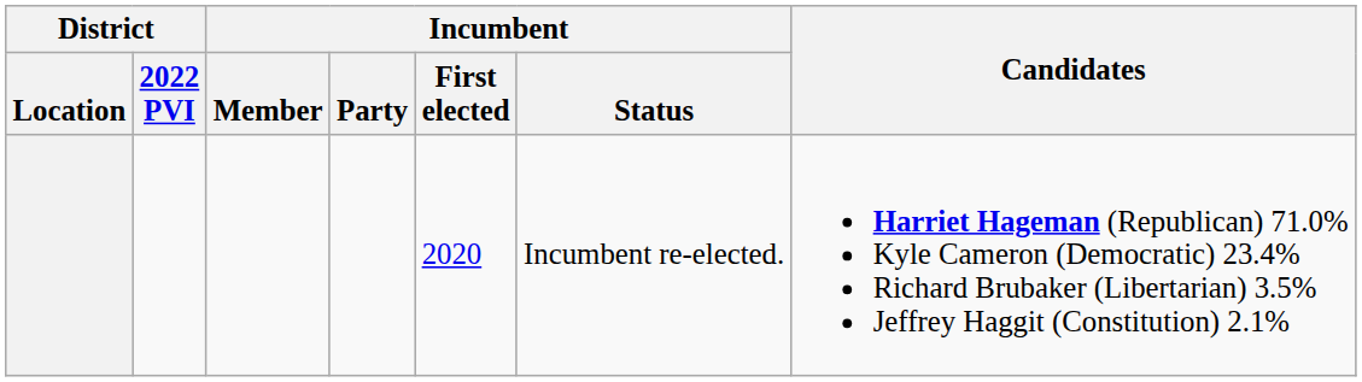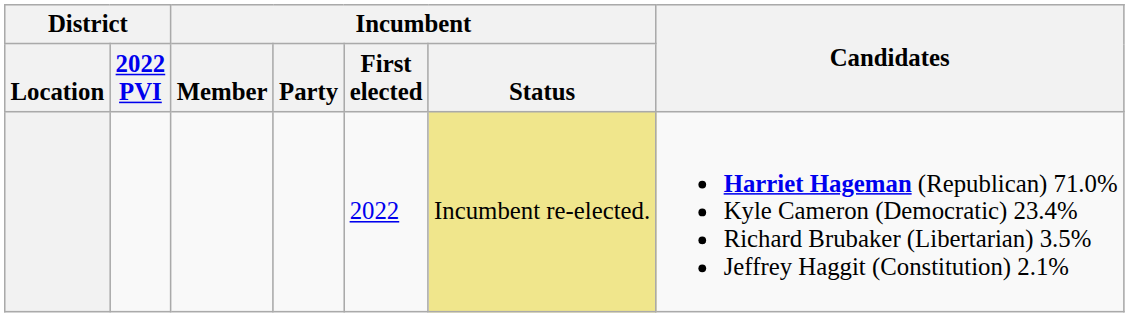row 3 | Incumbent / First elected: 2020 -> 2022
row 3 | Incumbent / Status: no background -> khaki background
